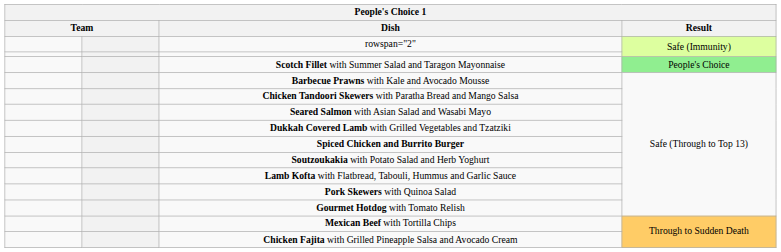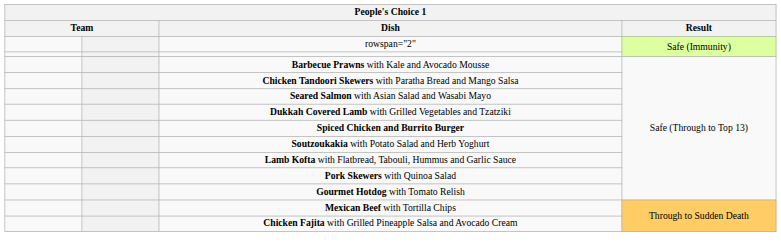- row: Scotch Fillet with Summer Salad and Taragon Mayonnaise | People's Choice
